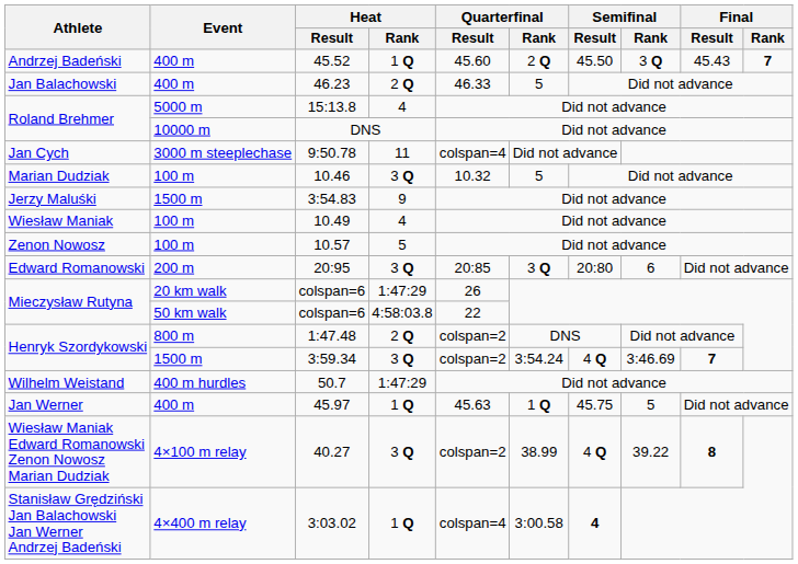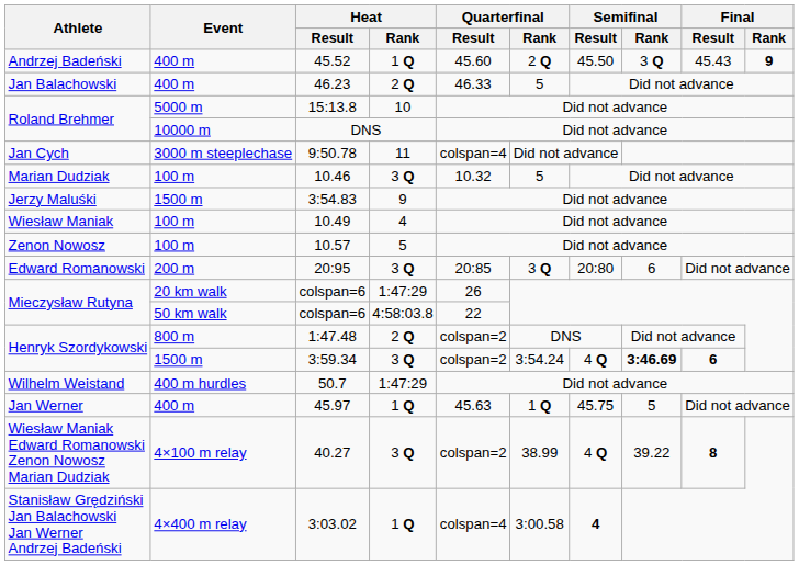45.52 | Final / Rank: 7 -> 9
15:13.8 | Heat / Rank: 4 -> 10
3:59.34 | Semifinal / Rank: normal -> bold
3:59.34 | Final / Result: 7 -> 6
